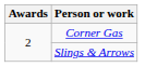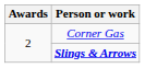Slings & Arrows | Person or work: normal -> bold
